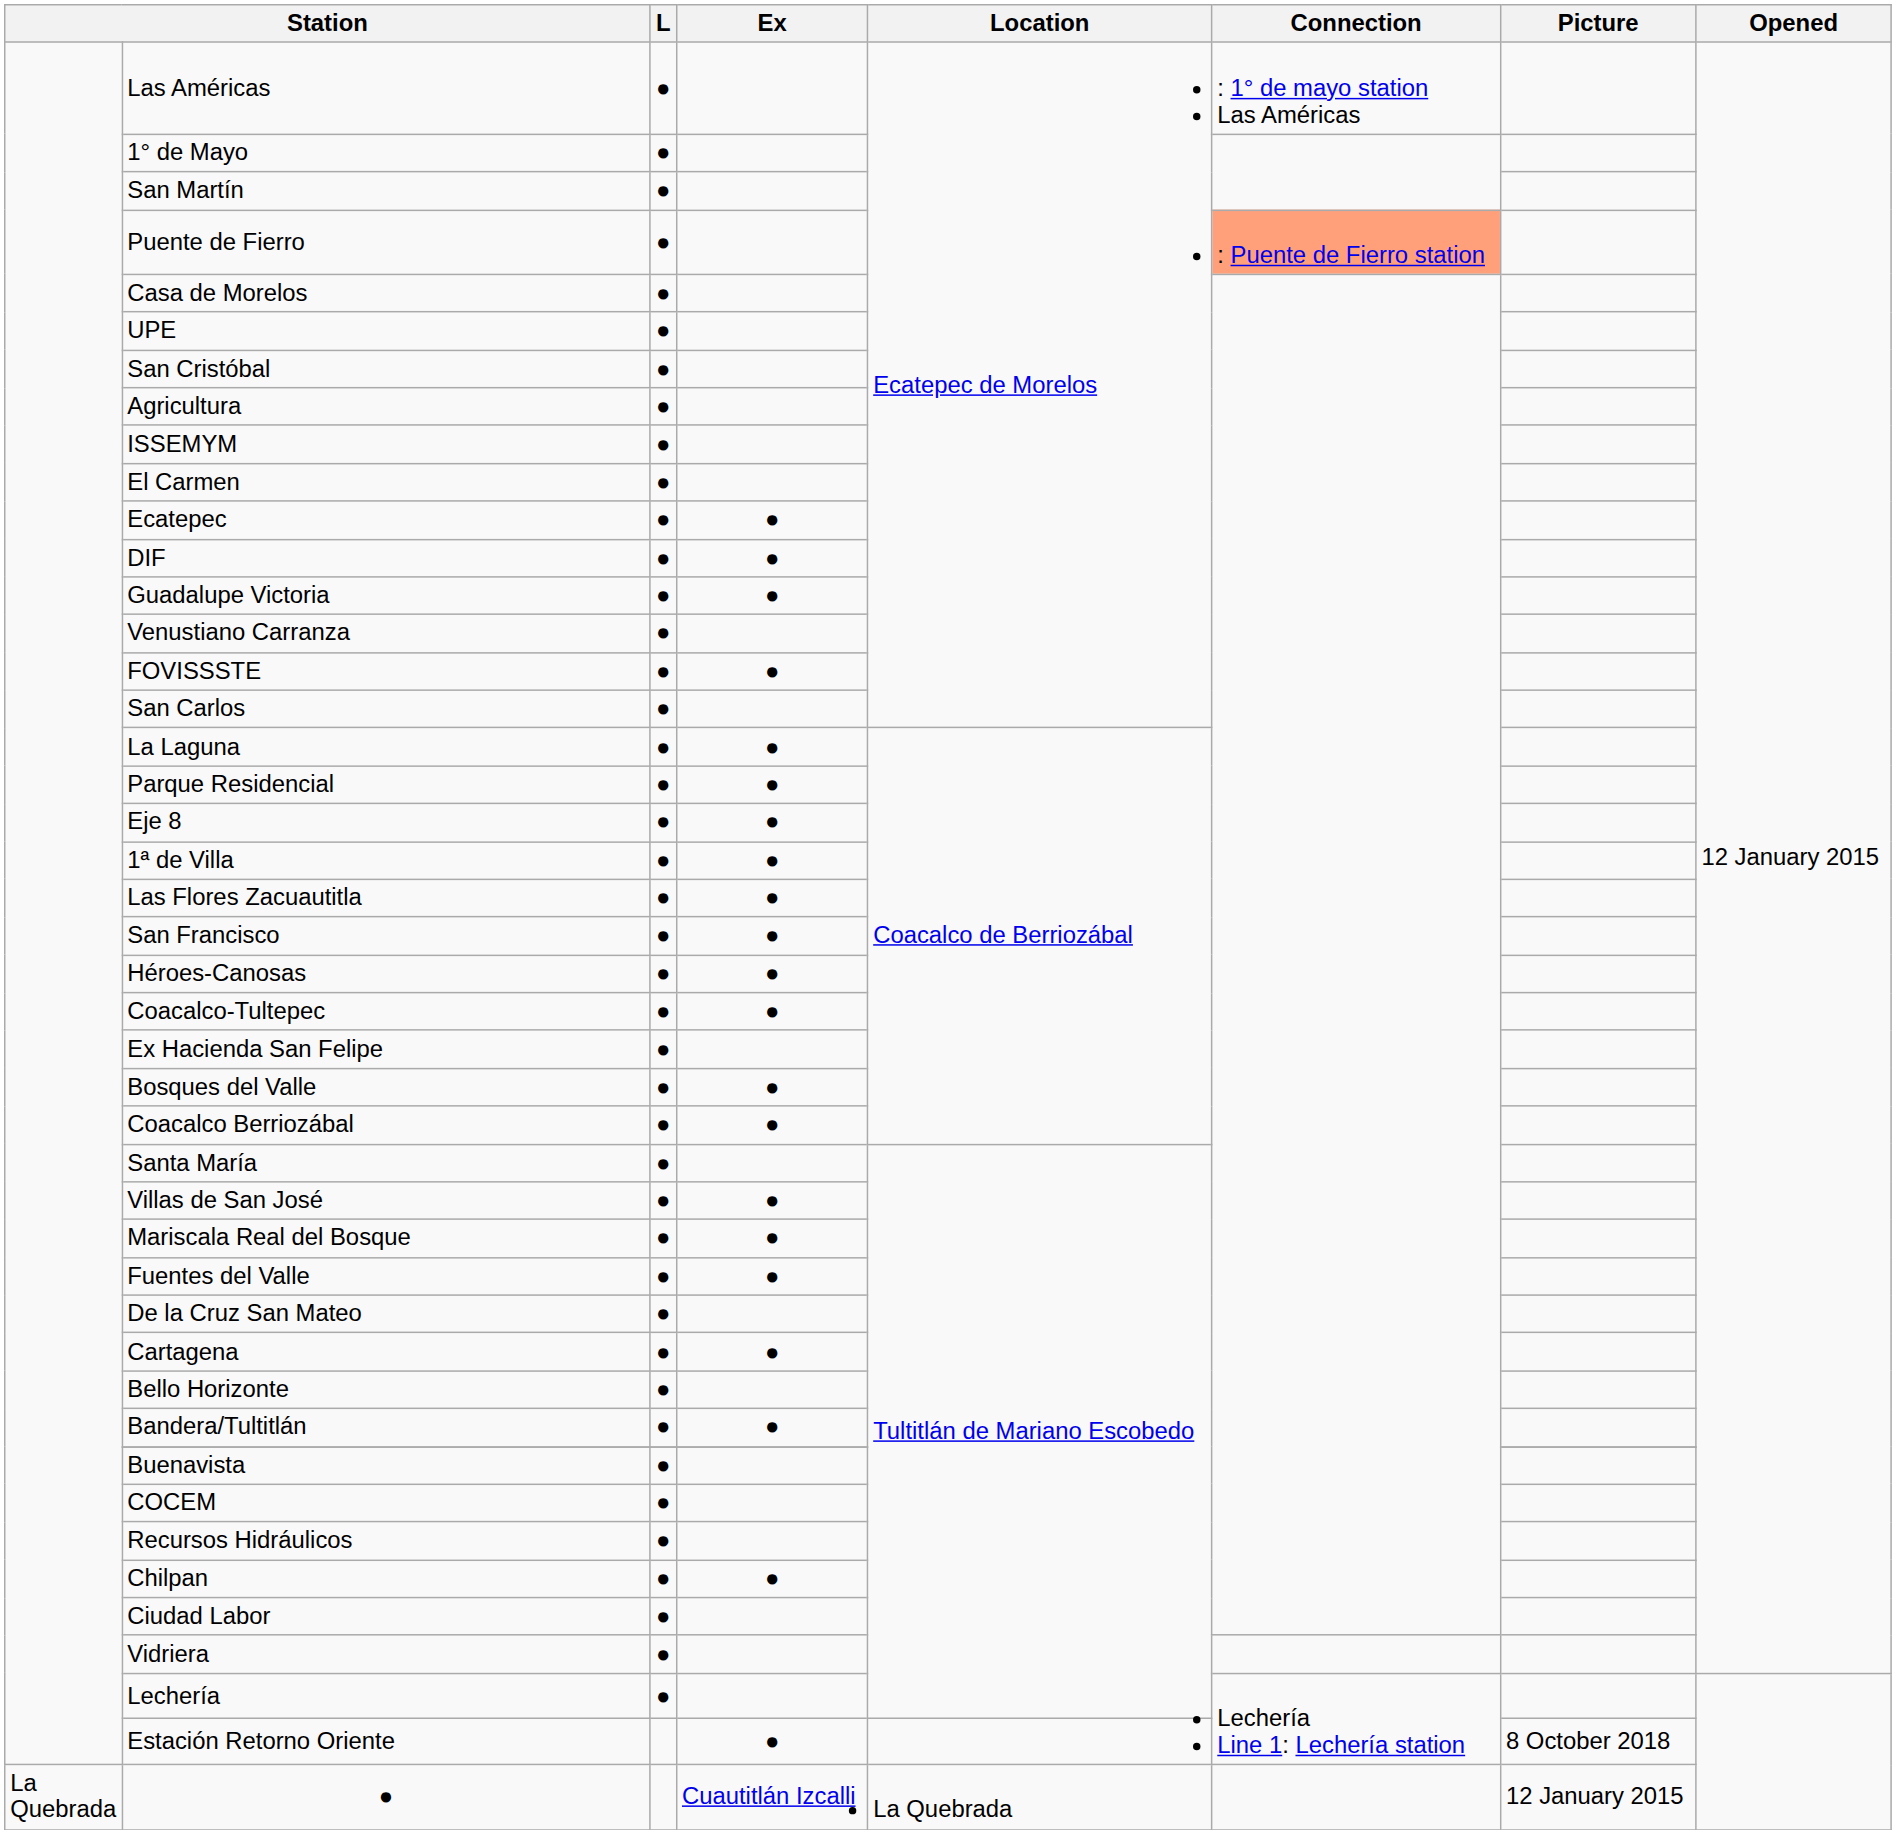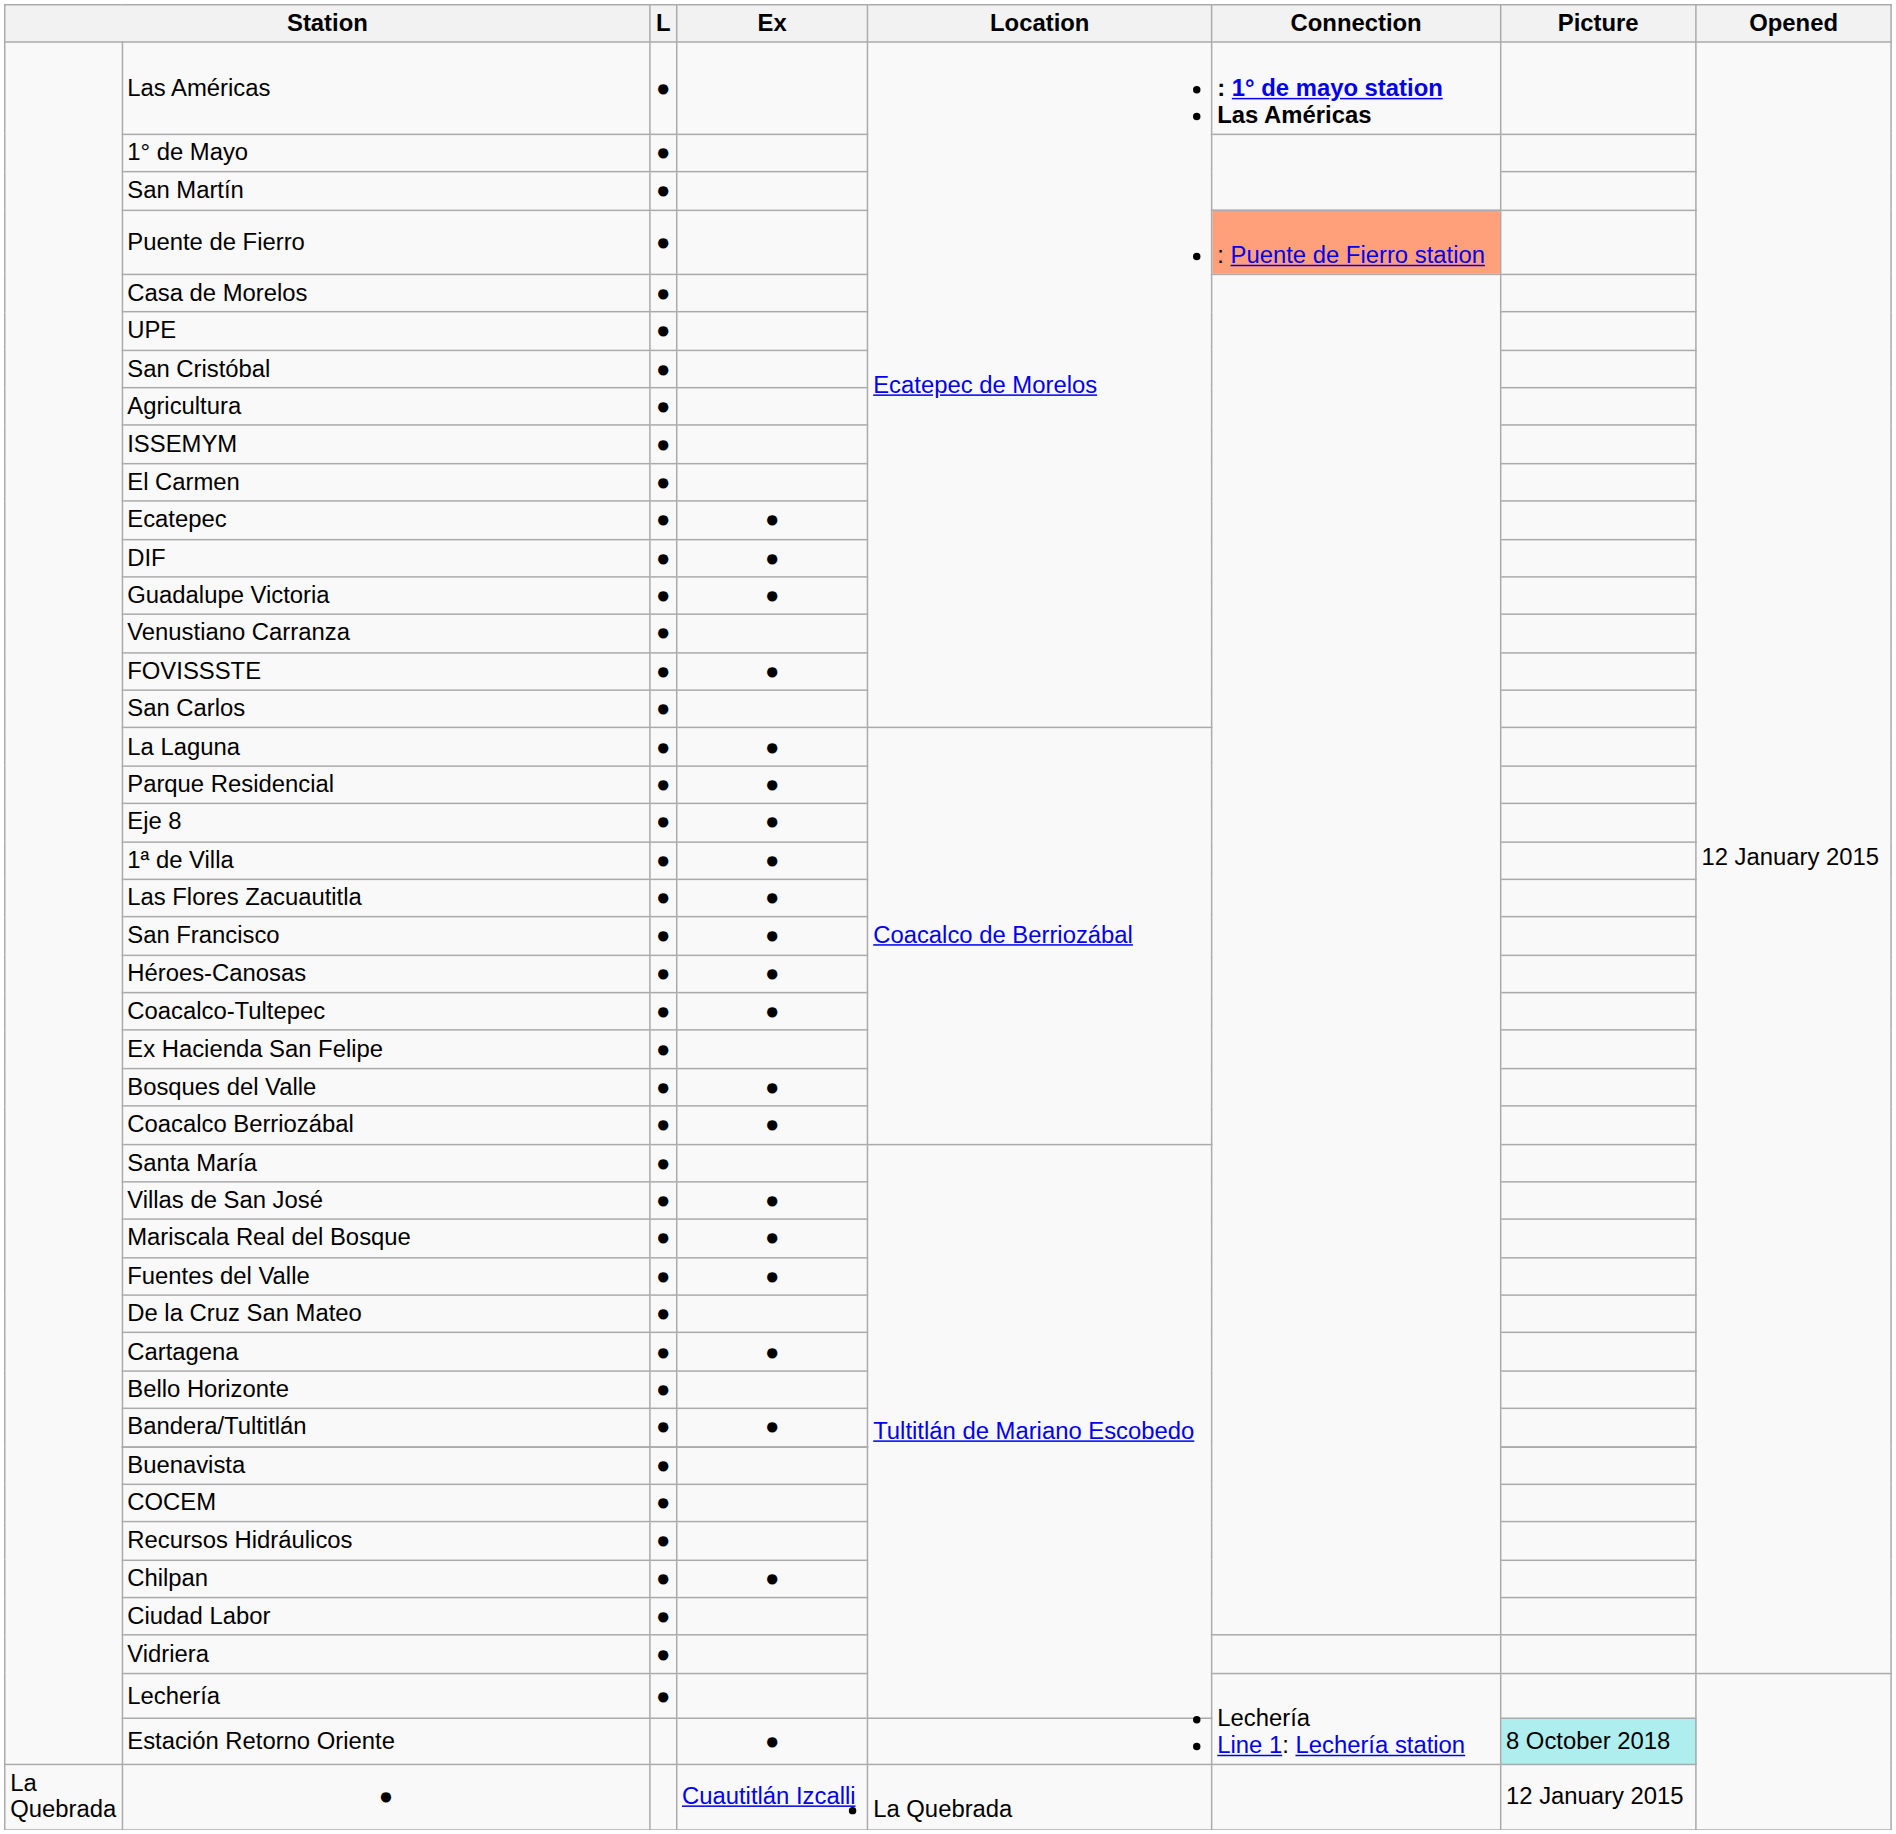Las Américas | Connection: normal -> bold
Estación Retorno Oriente | Picture: no background -> paleturquoise background
